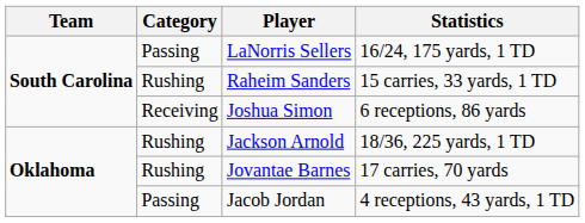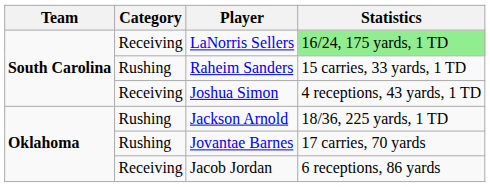LaNorris Sellers | Category: Passing -> Receiving
LaNorris Sellers | Statistics: no background -> lightgreen background
Joshua Simon | Statistics: 6 receptions, 86 yards -> 4 receptions, 43 yards, 1 TD
Jacob Jordan | Category: Passing -> Receiving
Jacob Jordan | Statistics: 4 receptions, 43 yards, 1 TD -> 6 receptions, 86 yards
